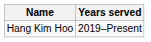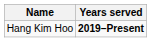Hang Kim Hoo | Years served: normal -> bold
